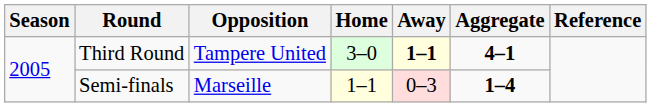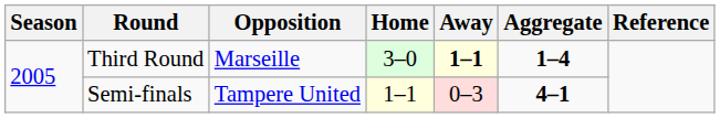Third Round | Opposition: Tampere United -> Marseille
Third Round | Aggregate: 4–1 -> 1–4
Semi-finals | Opposition: Marseille -> Tampere United
Semi-finals | Aggregate: 1–4 -> 4–1
